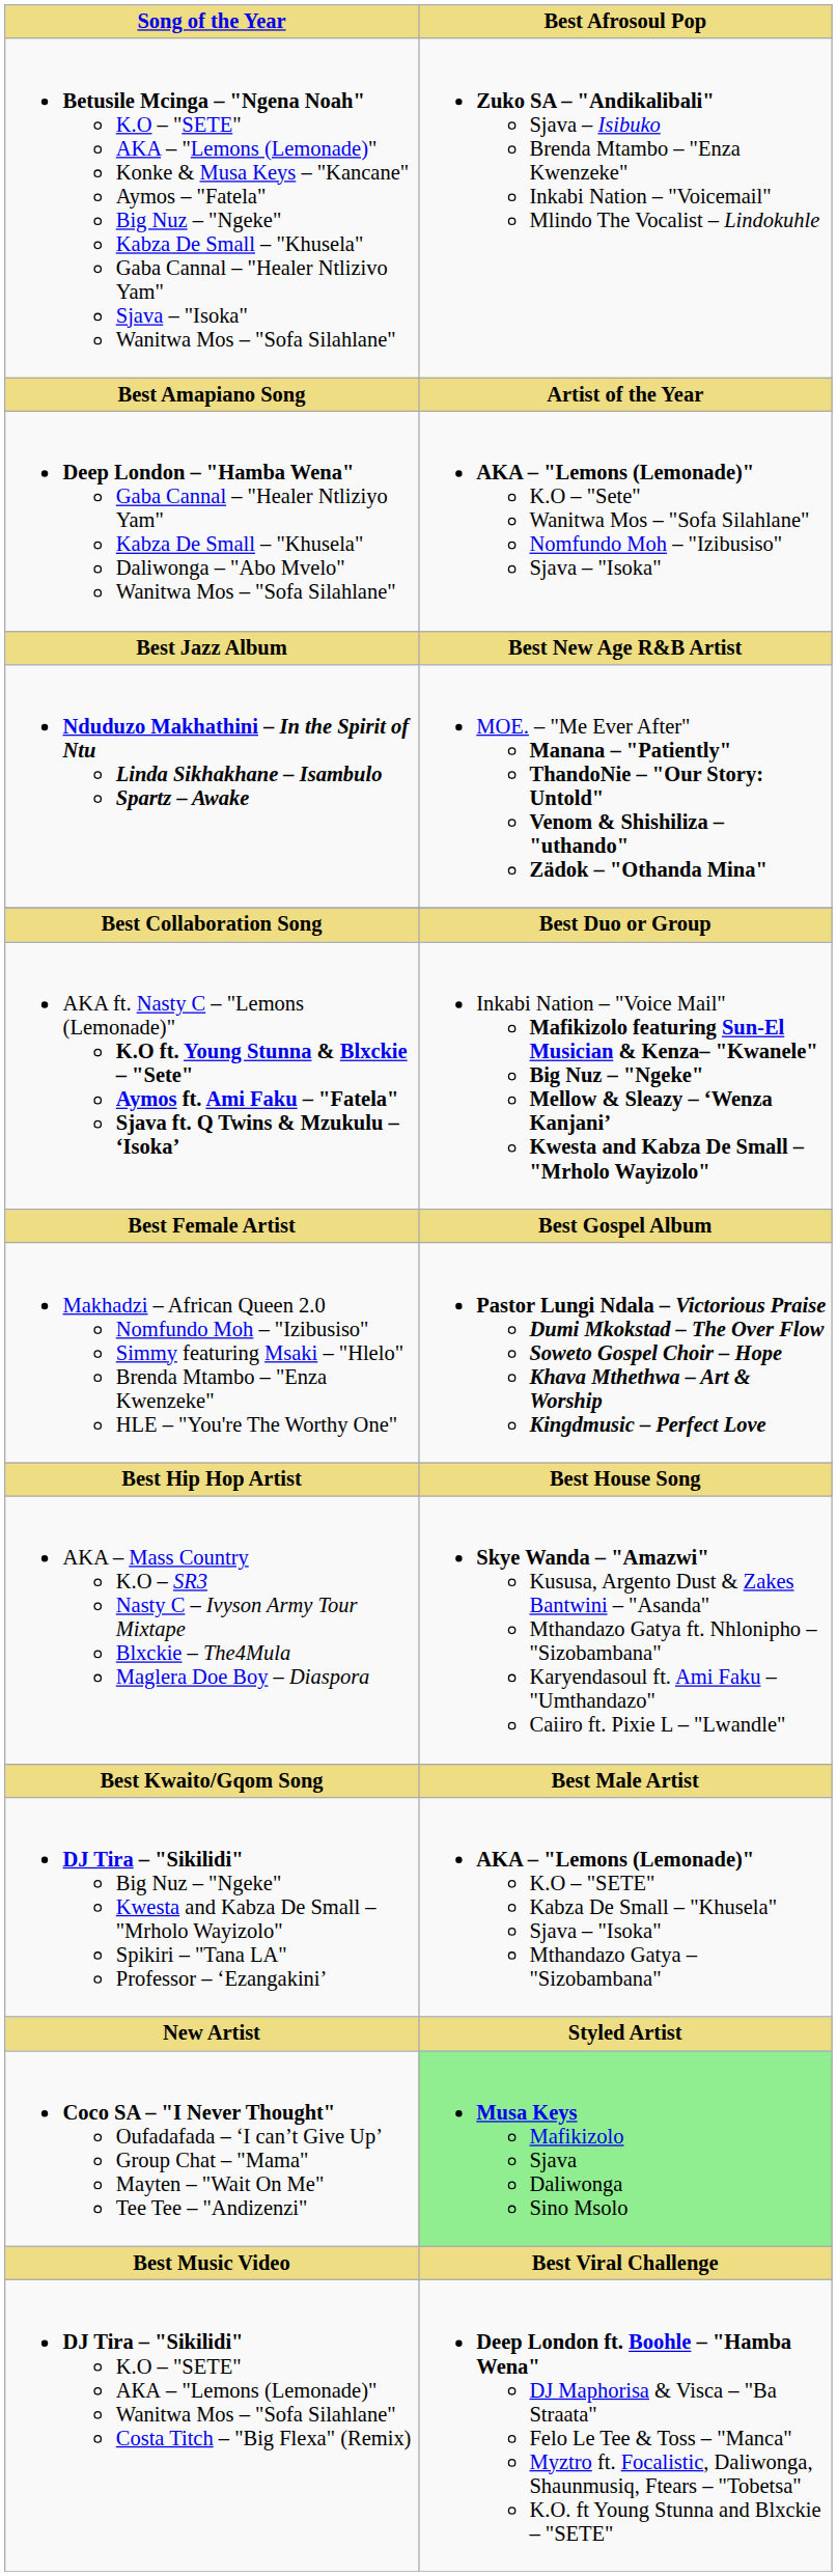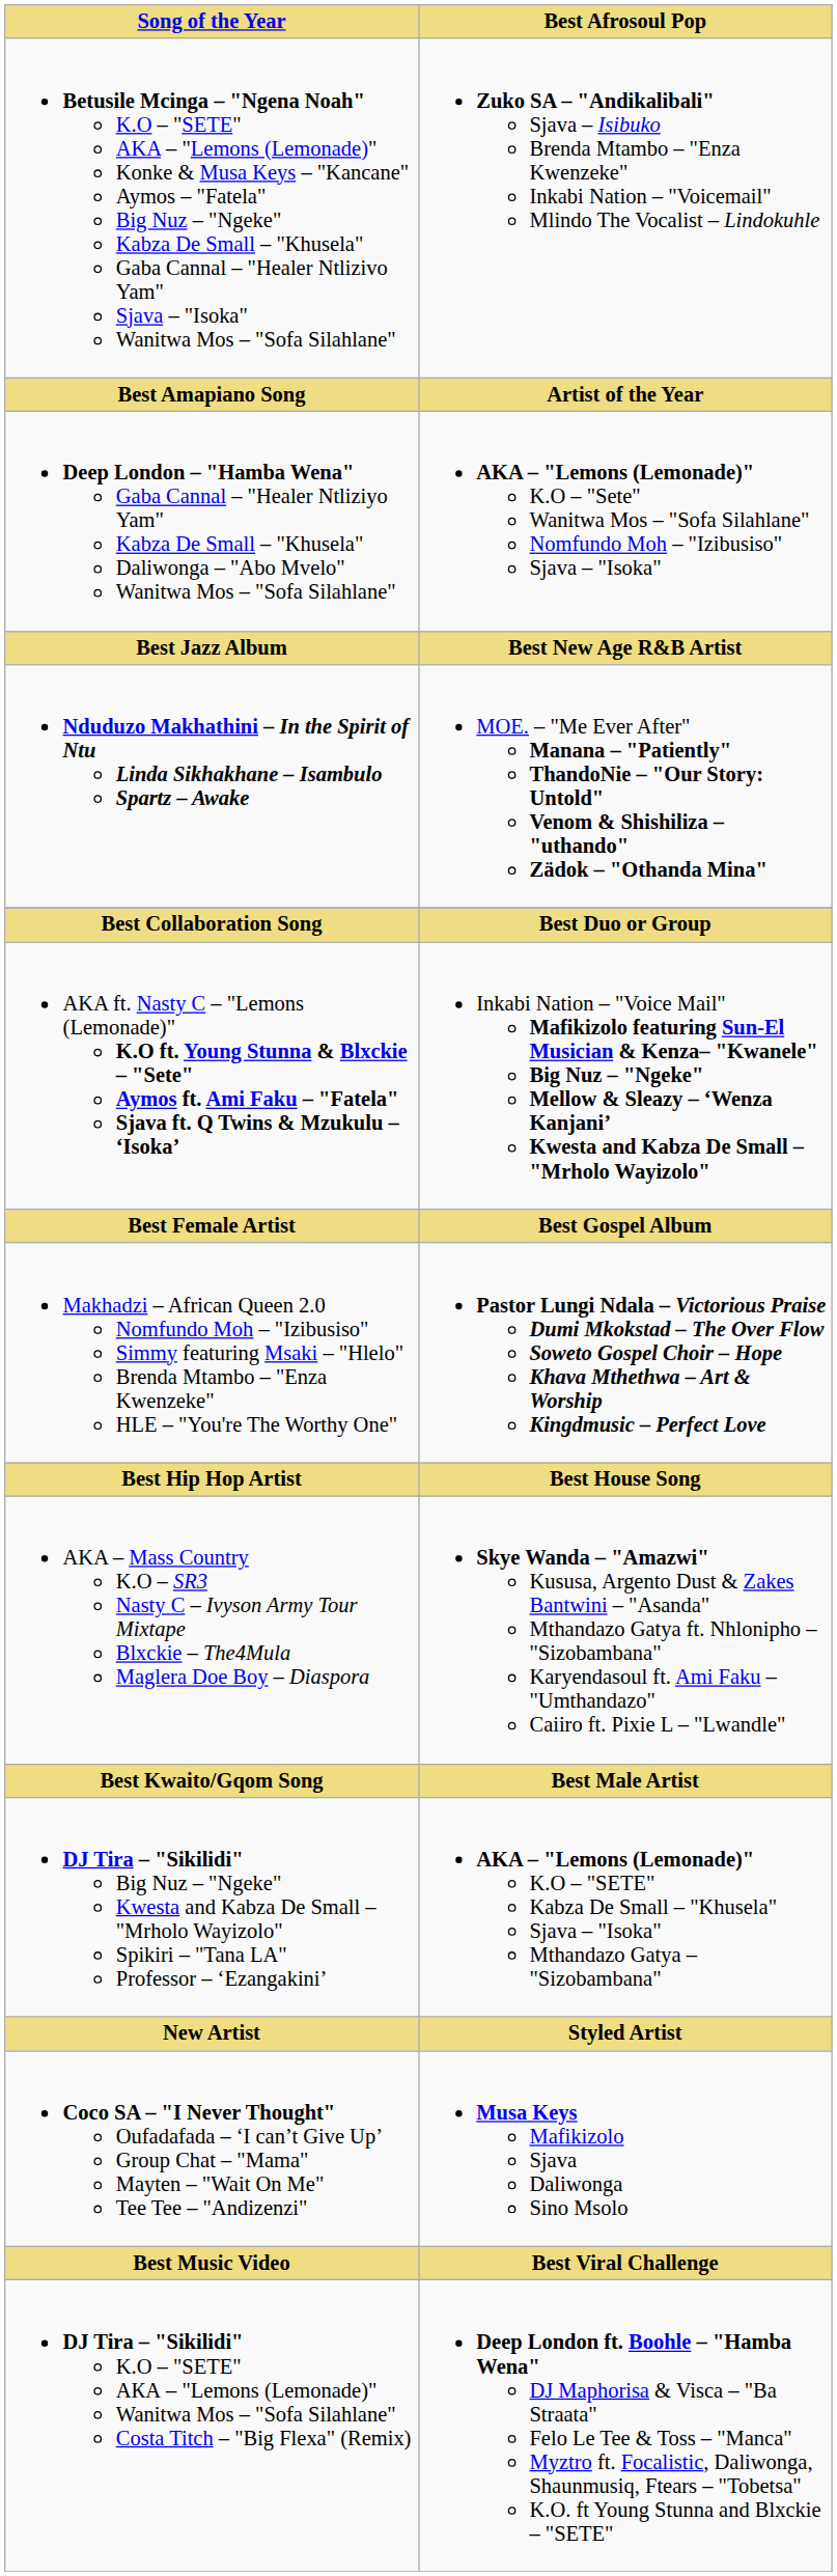row 16 | Best Afrosoul Pop: lightgreen background -> no background
